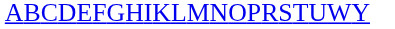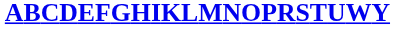row 1 | column 1: normal -> bold
